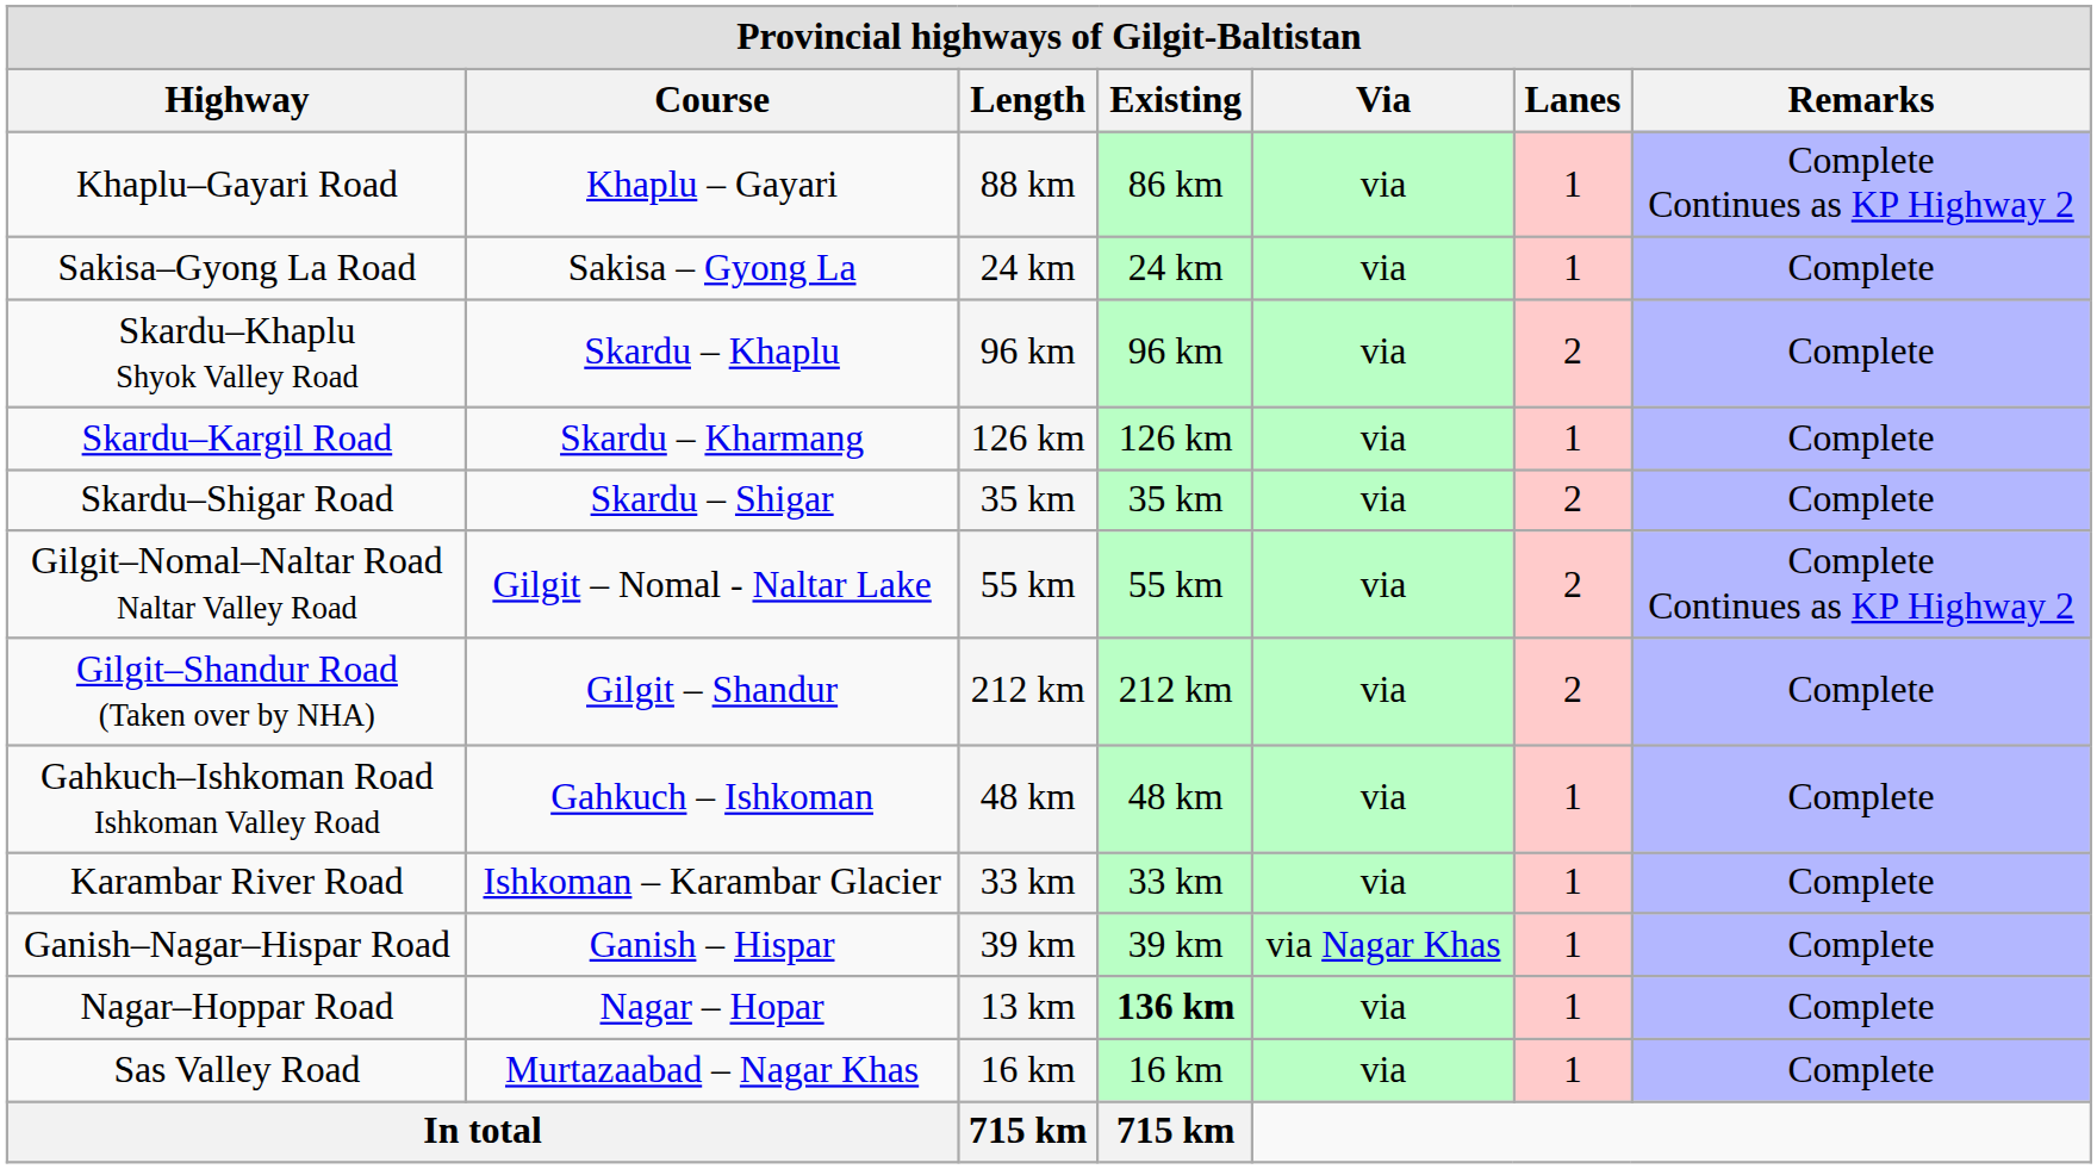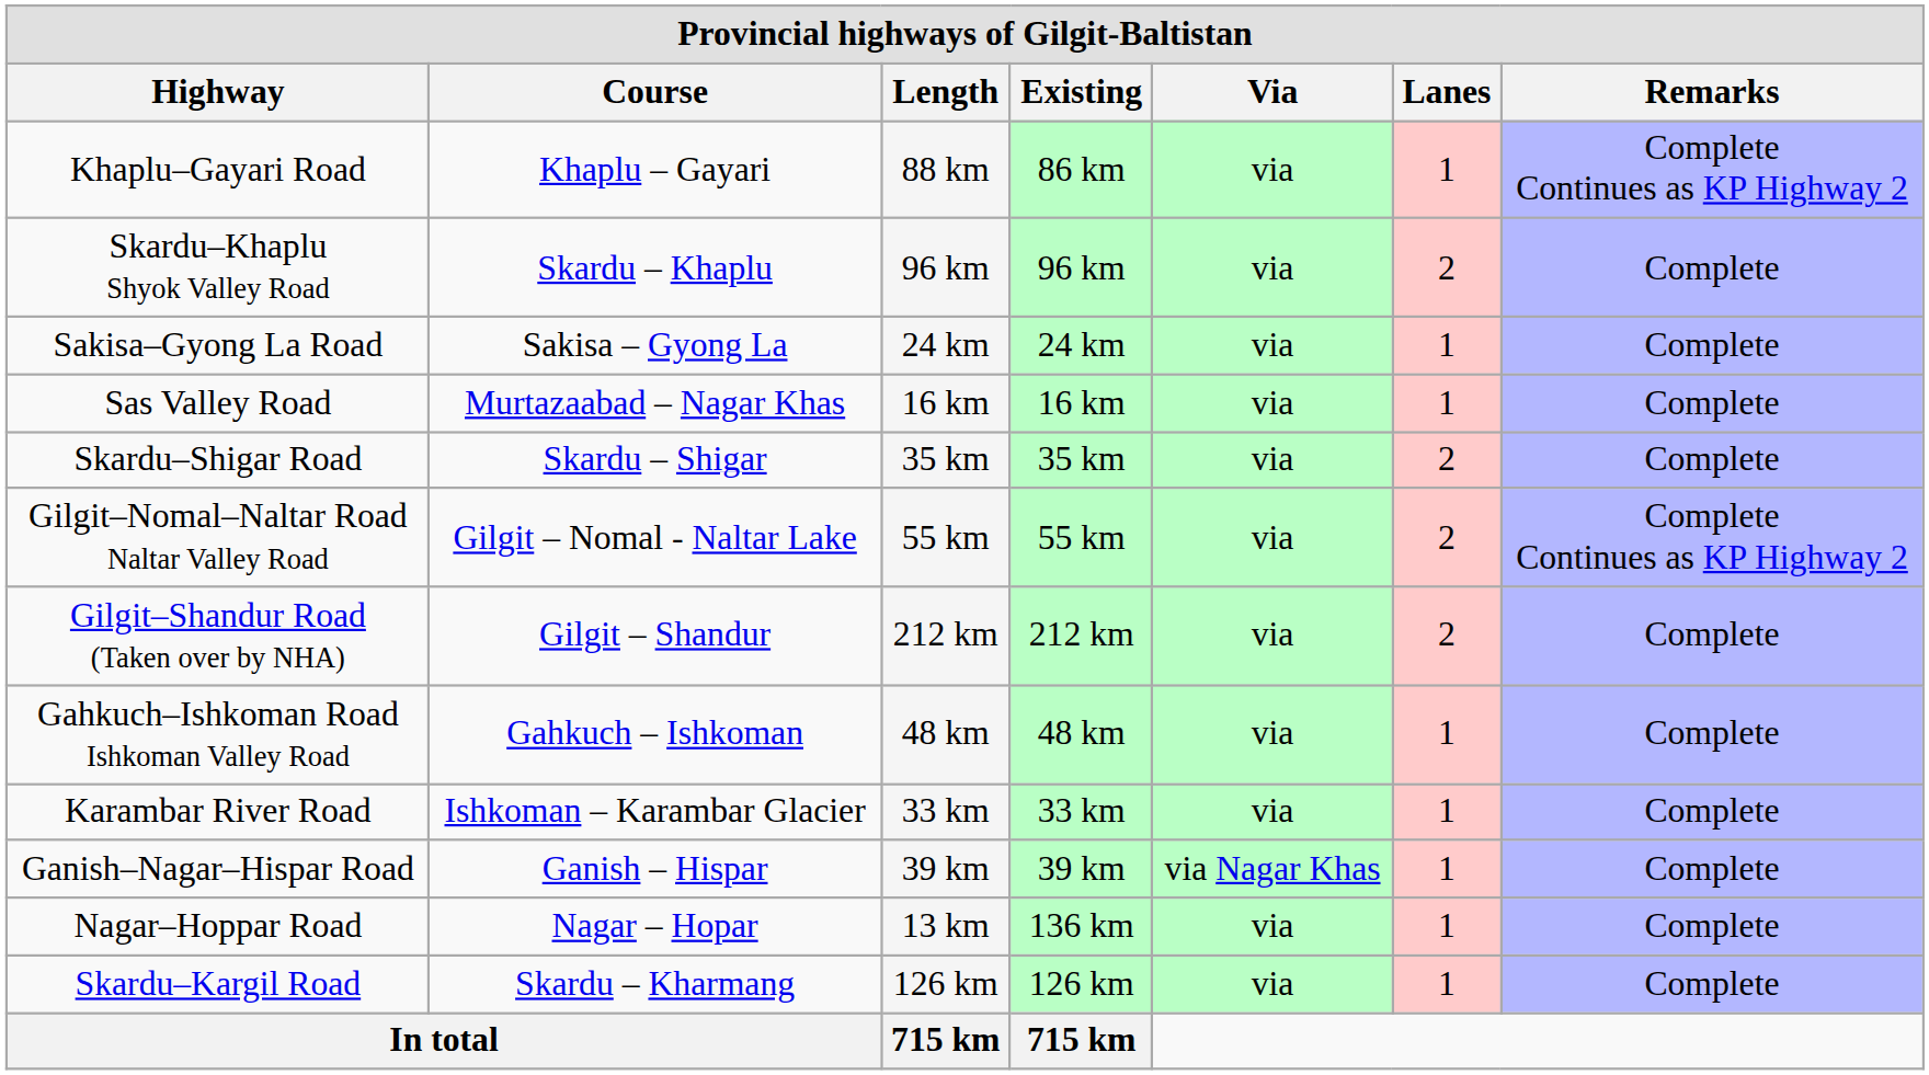rows swapped: Sakisa–Gyong La Road <-> Skardu–Khaplu Shyok Valley Road
rows swapped: Skardu–Kargil Road <-> Sas Valley Road
Nagar–Hoppar Road | Existing: bold -> normal
